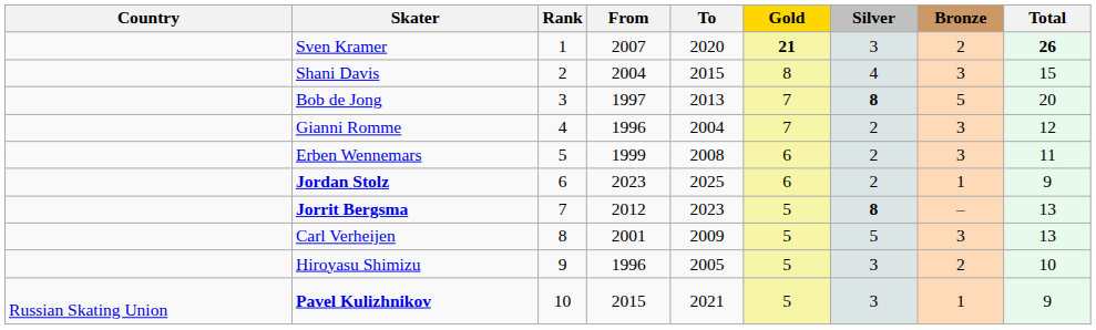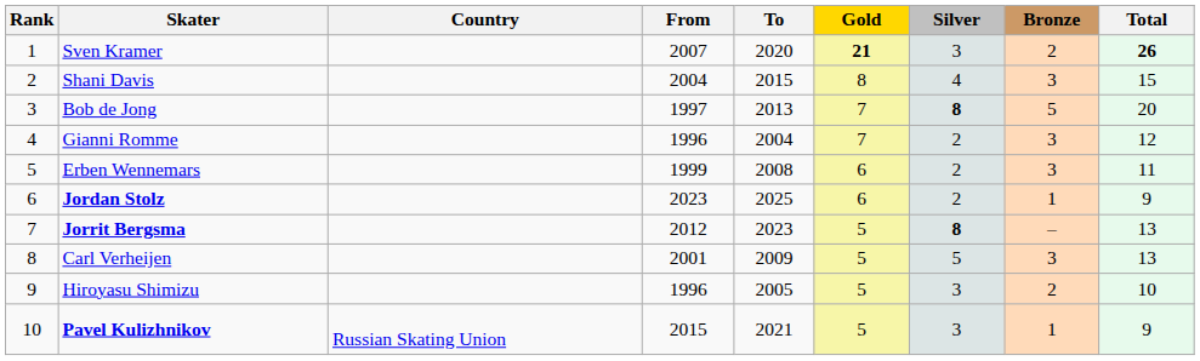columns swapped: Rank <-> Country
